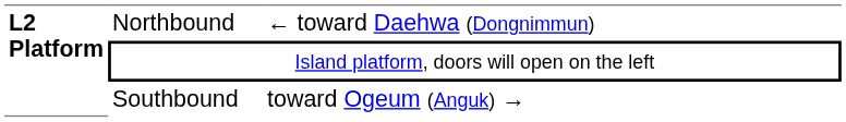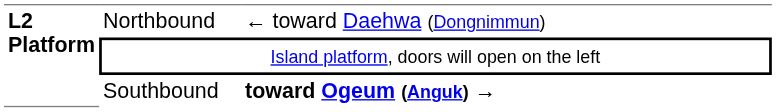Southbound | column 3: normal -> bold
